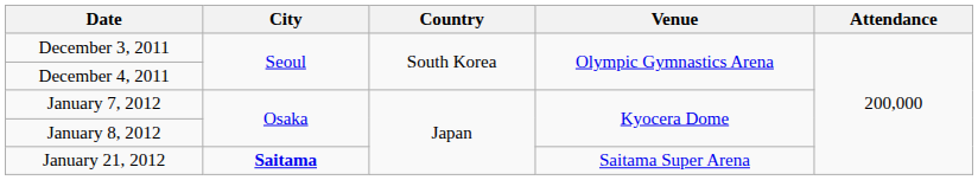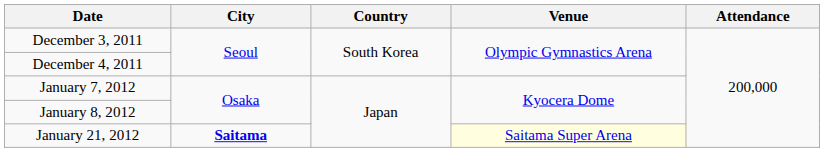January 21, 2012 | Venue: no background -> lightyellow background
